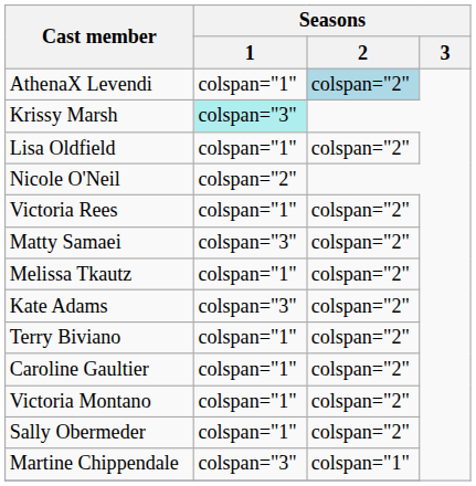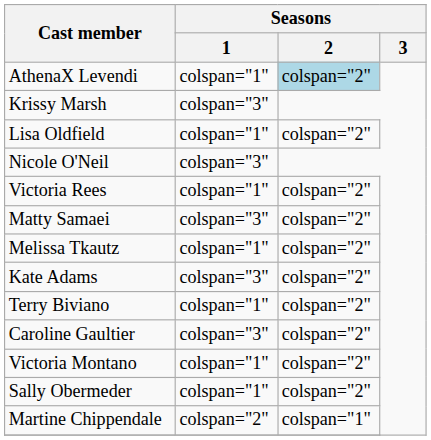Krissy Marsh | Seasons / 1: paleturquoise background -> no background
Nicole O'Neil | Seasons / 1: colspan="2" -> colspan="3"
Caroline Gaultier | Seasons / 1: colspan="1" -> colspan="3"
Martine Chippendale | Seasons / 1: colspan="3" -> colspan="2"
